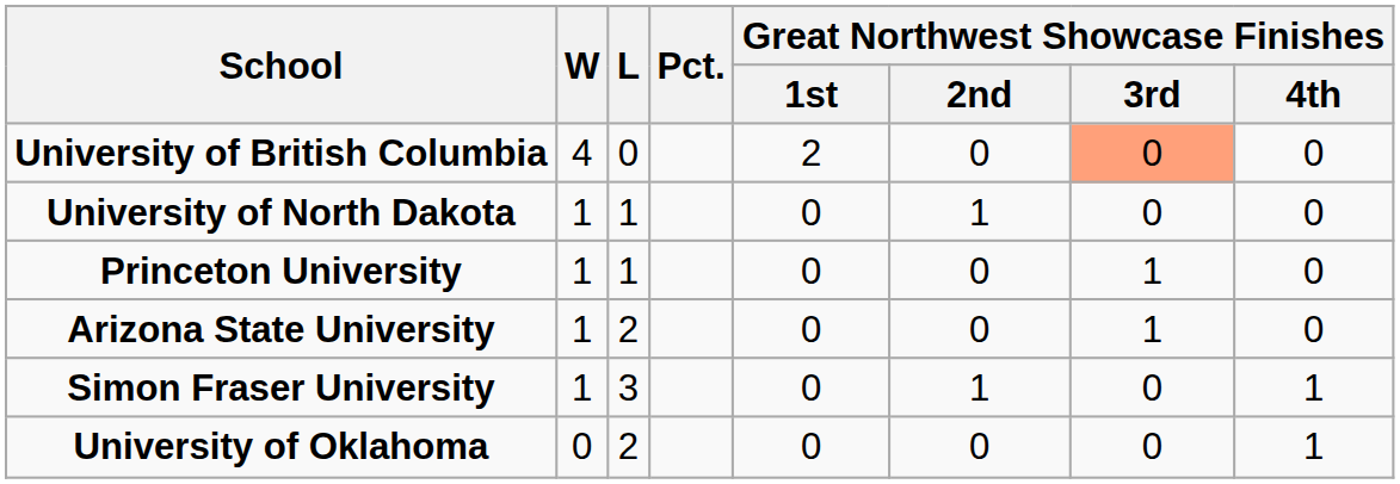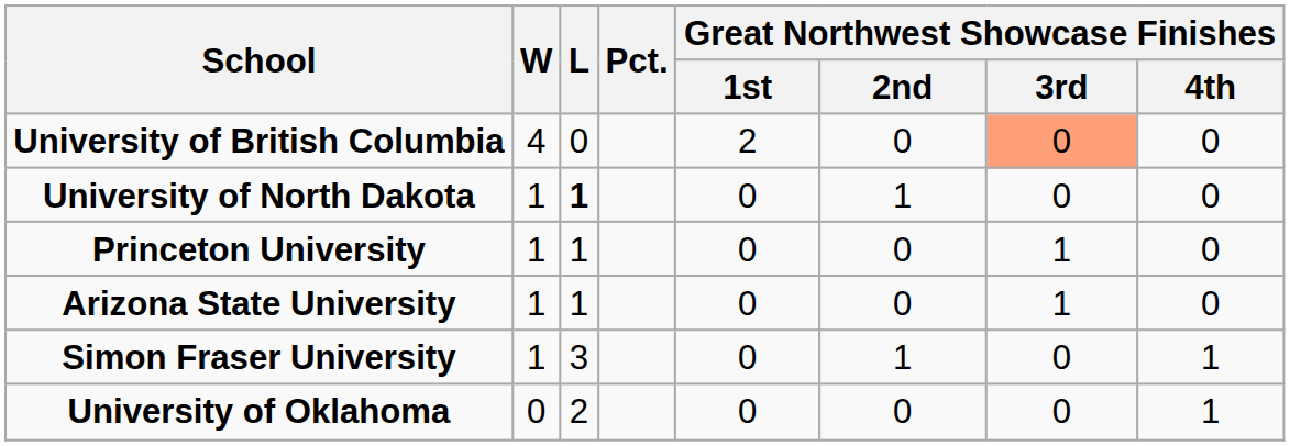University of North Dakota | L: normal -> bold
Arizona State University | L: 2 -> 1
